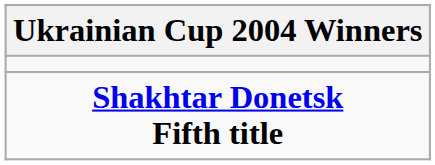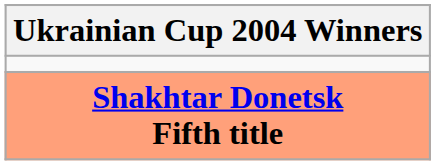row 3 | column 1: no background -> lightsalmon background
